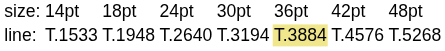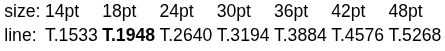line: | column 3: normal -> bold
line: | column 6: khaki background -> no background
